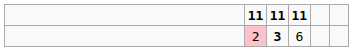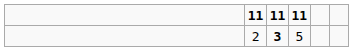row 2 | column 2: pink background -> no background
row 2 | column 4: 6 -> 5
